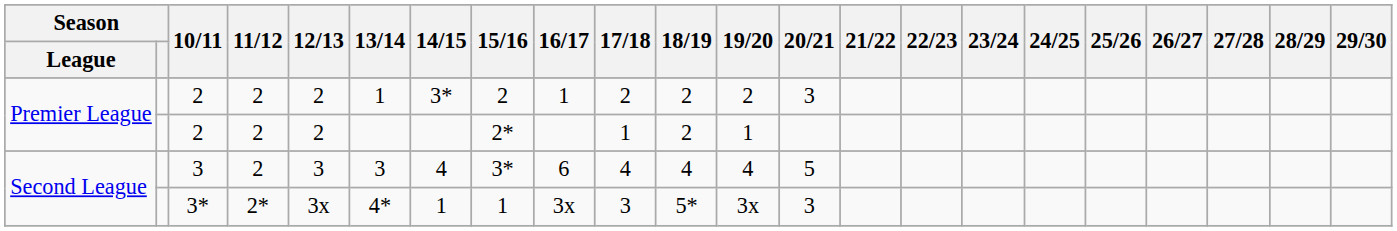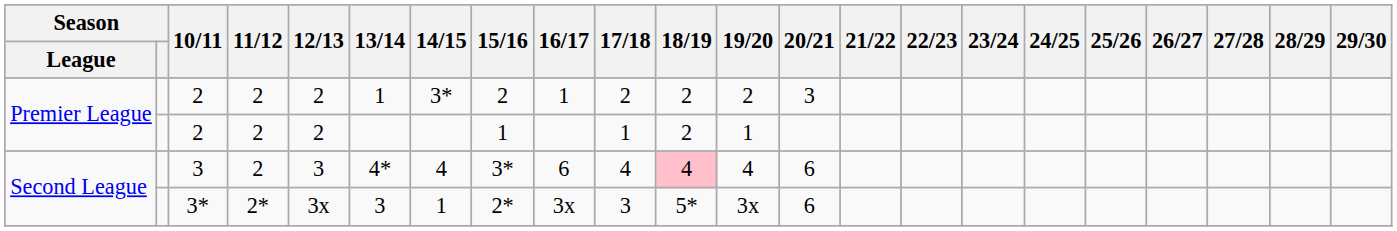row 4 | 15/16: 2* -> 1
row 5 | 13/14: 3 -> 4*
row 5 | 18/19: no background -> pink background
row 5 | 20/21: 5 -> 6
row 6 | 13/14: 4* -> 3
row 6 | 15/16: 1 -> 2*
row 6 | 20/21: 3 -> 6
